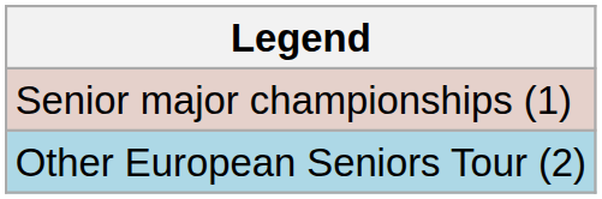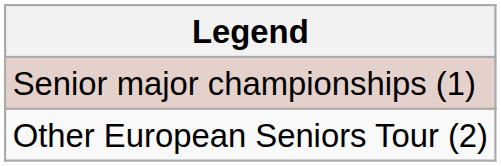row 3 | column 1: lightblue background -> no background
